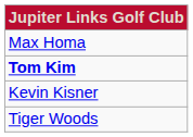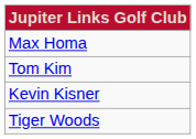row 3 | column 1: bold -> normal
